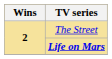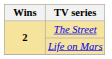Life on Mars | TV series: bold -> normal
